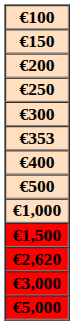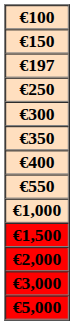row 3 | column 1: €200 -> €197
row 6 | column 1: €353 -> €350
row 8 | column 1: €500 -> €550
row 11 | column 1: €2,620 -> €2,000
